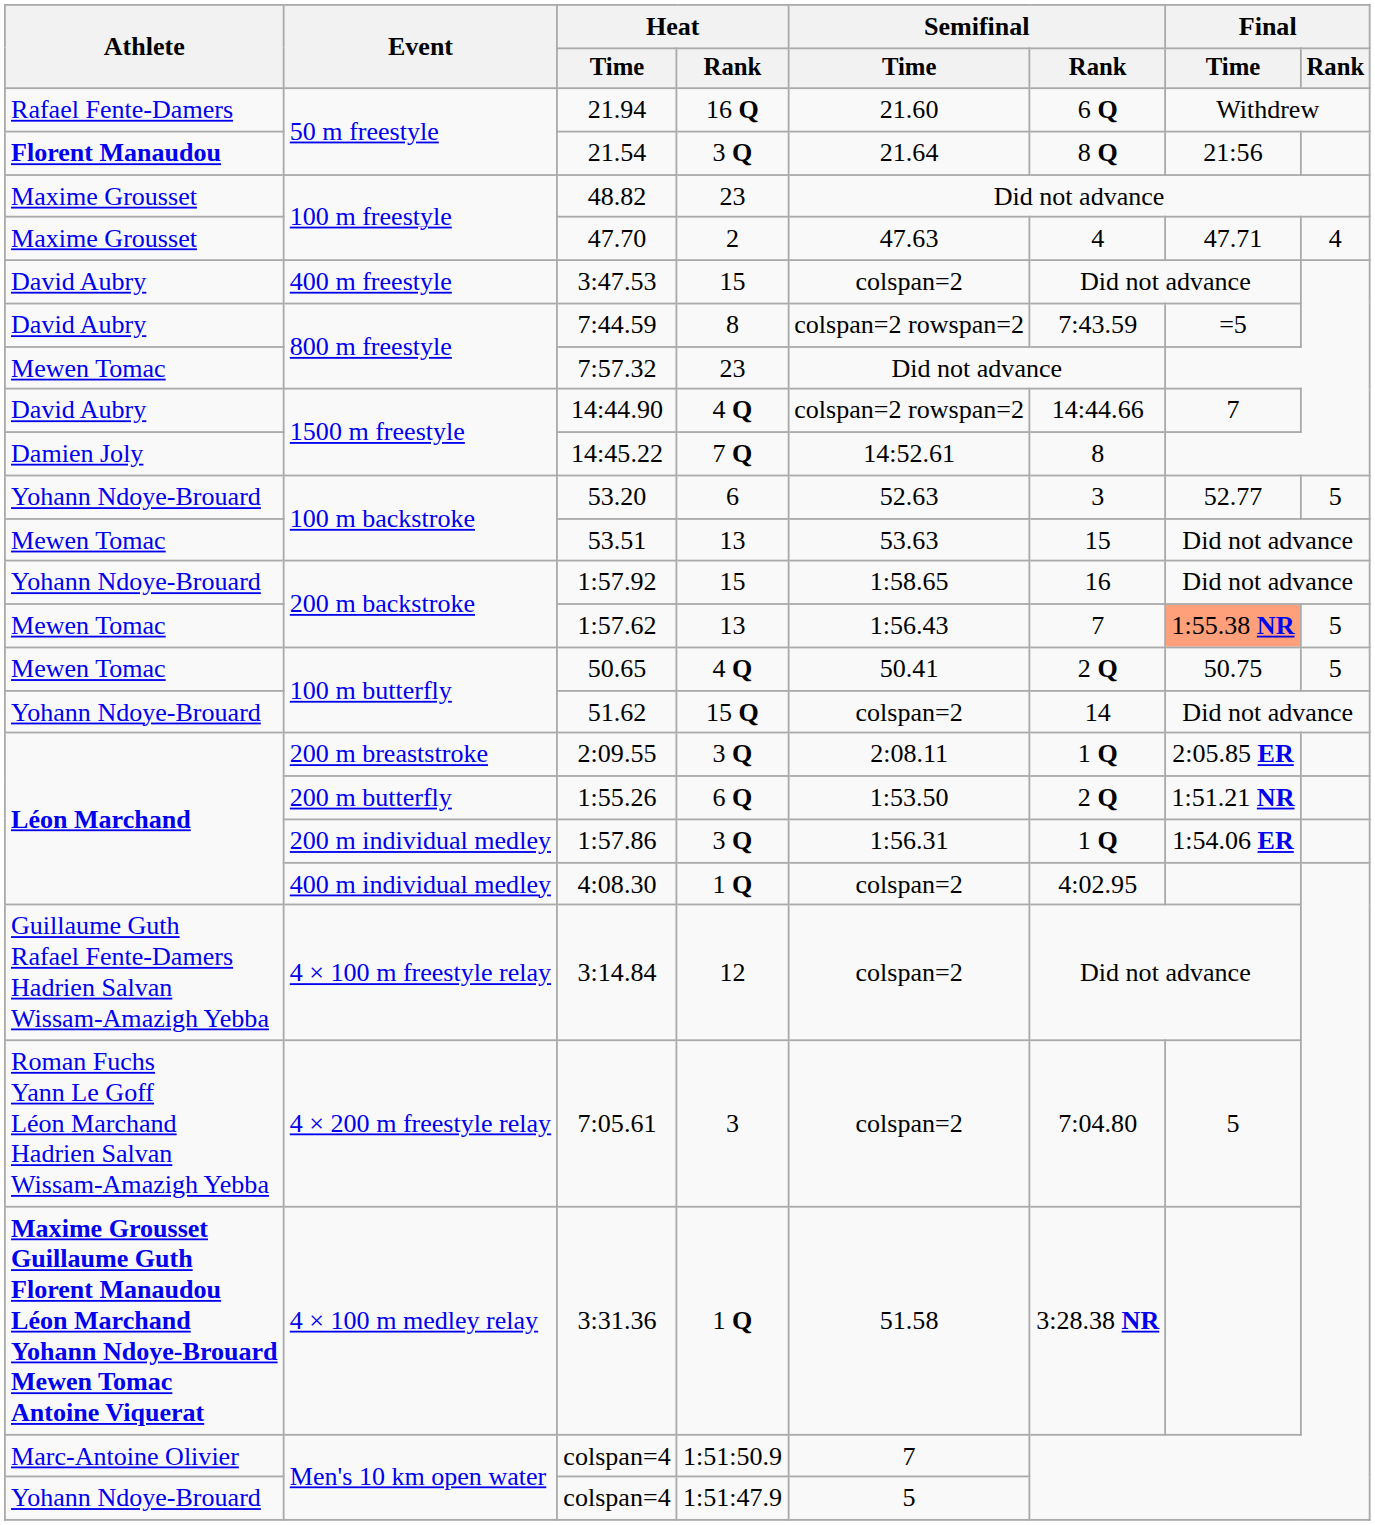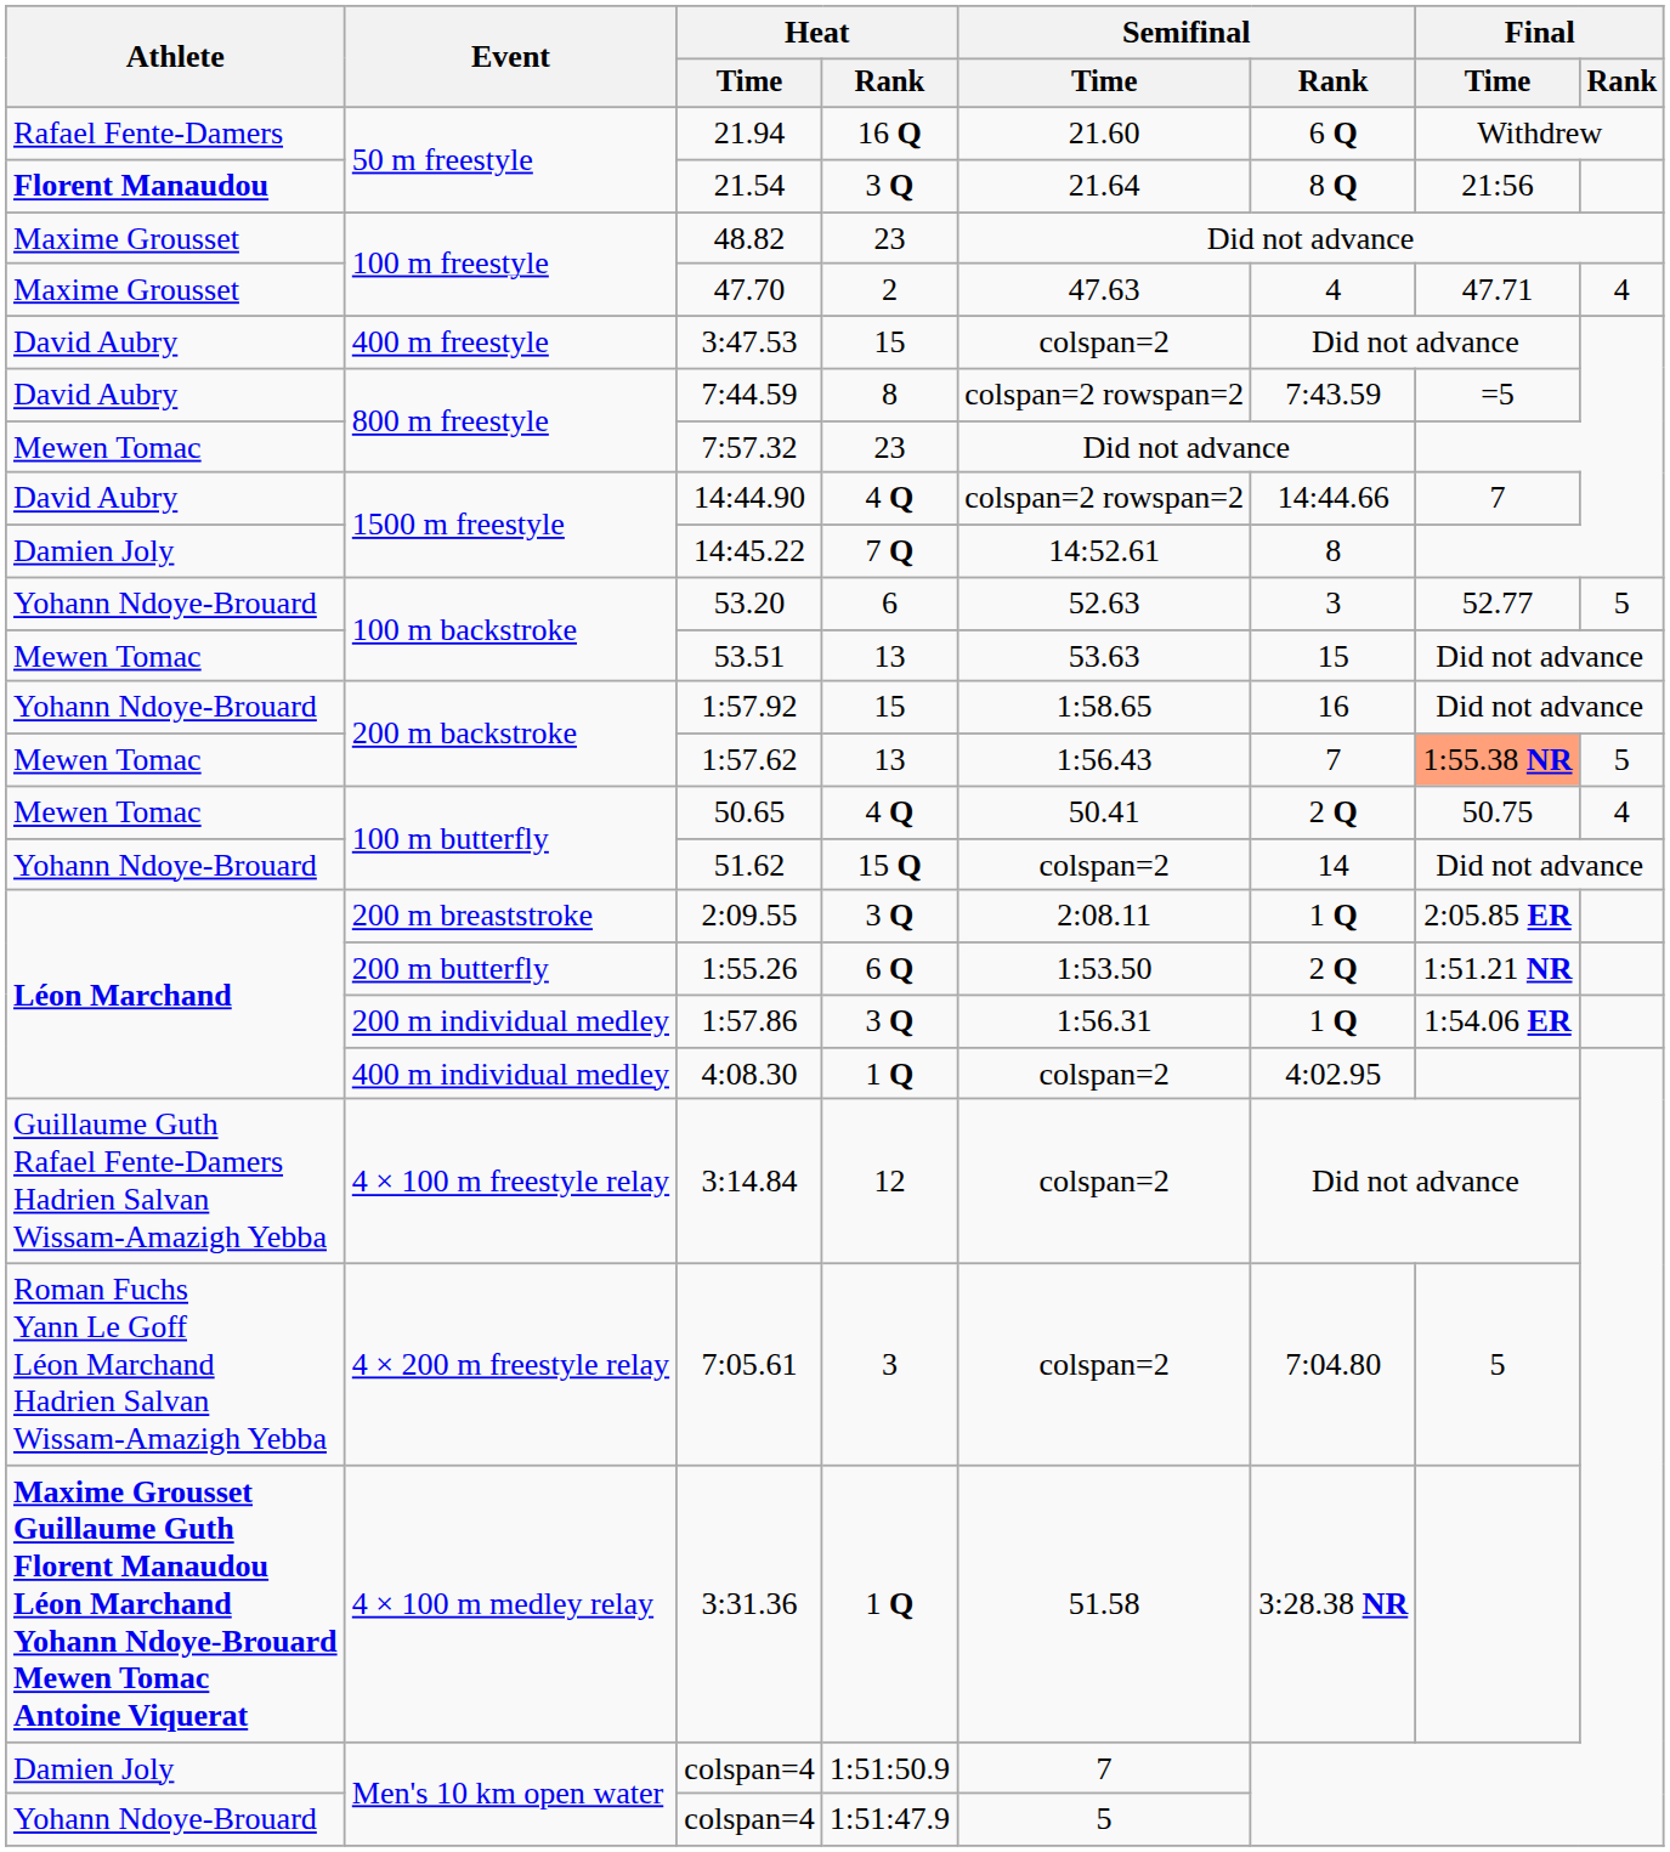50.65 | Final / Rank: 5 -> 4
colspan=4 / 1:51:50.9 | Athlete: Marc-Antoine Olivier -> Damien Joly
